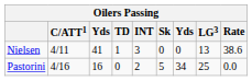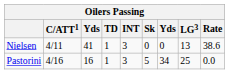Pastorini | TD: 0 -> 1
Pastorini | INT: 2 -> 3
